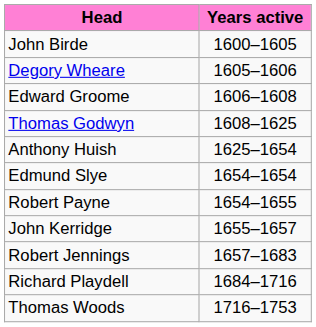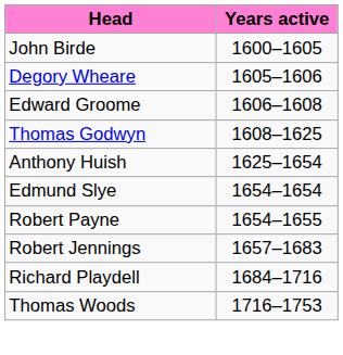- row: John Kerridge | 1655–1657
